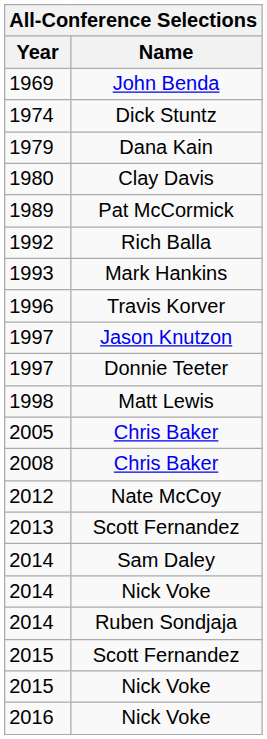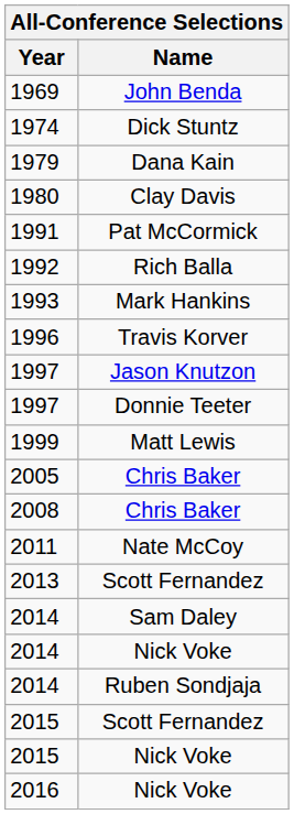row 7 | Year: 1989 -> 1991
row 13 | Year: 1998 -> 1999
row 16 | Year: 2012 -> 2011
